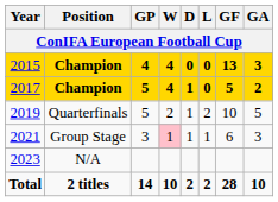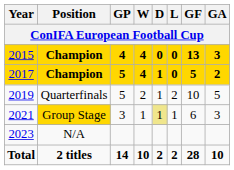2021 | Position: no background -> gold background
2021 | W: pink background -> no background
2021 | D: no background -> khaki background
